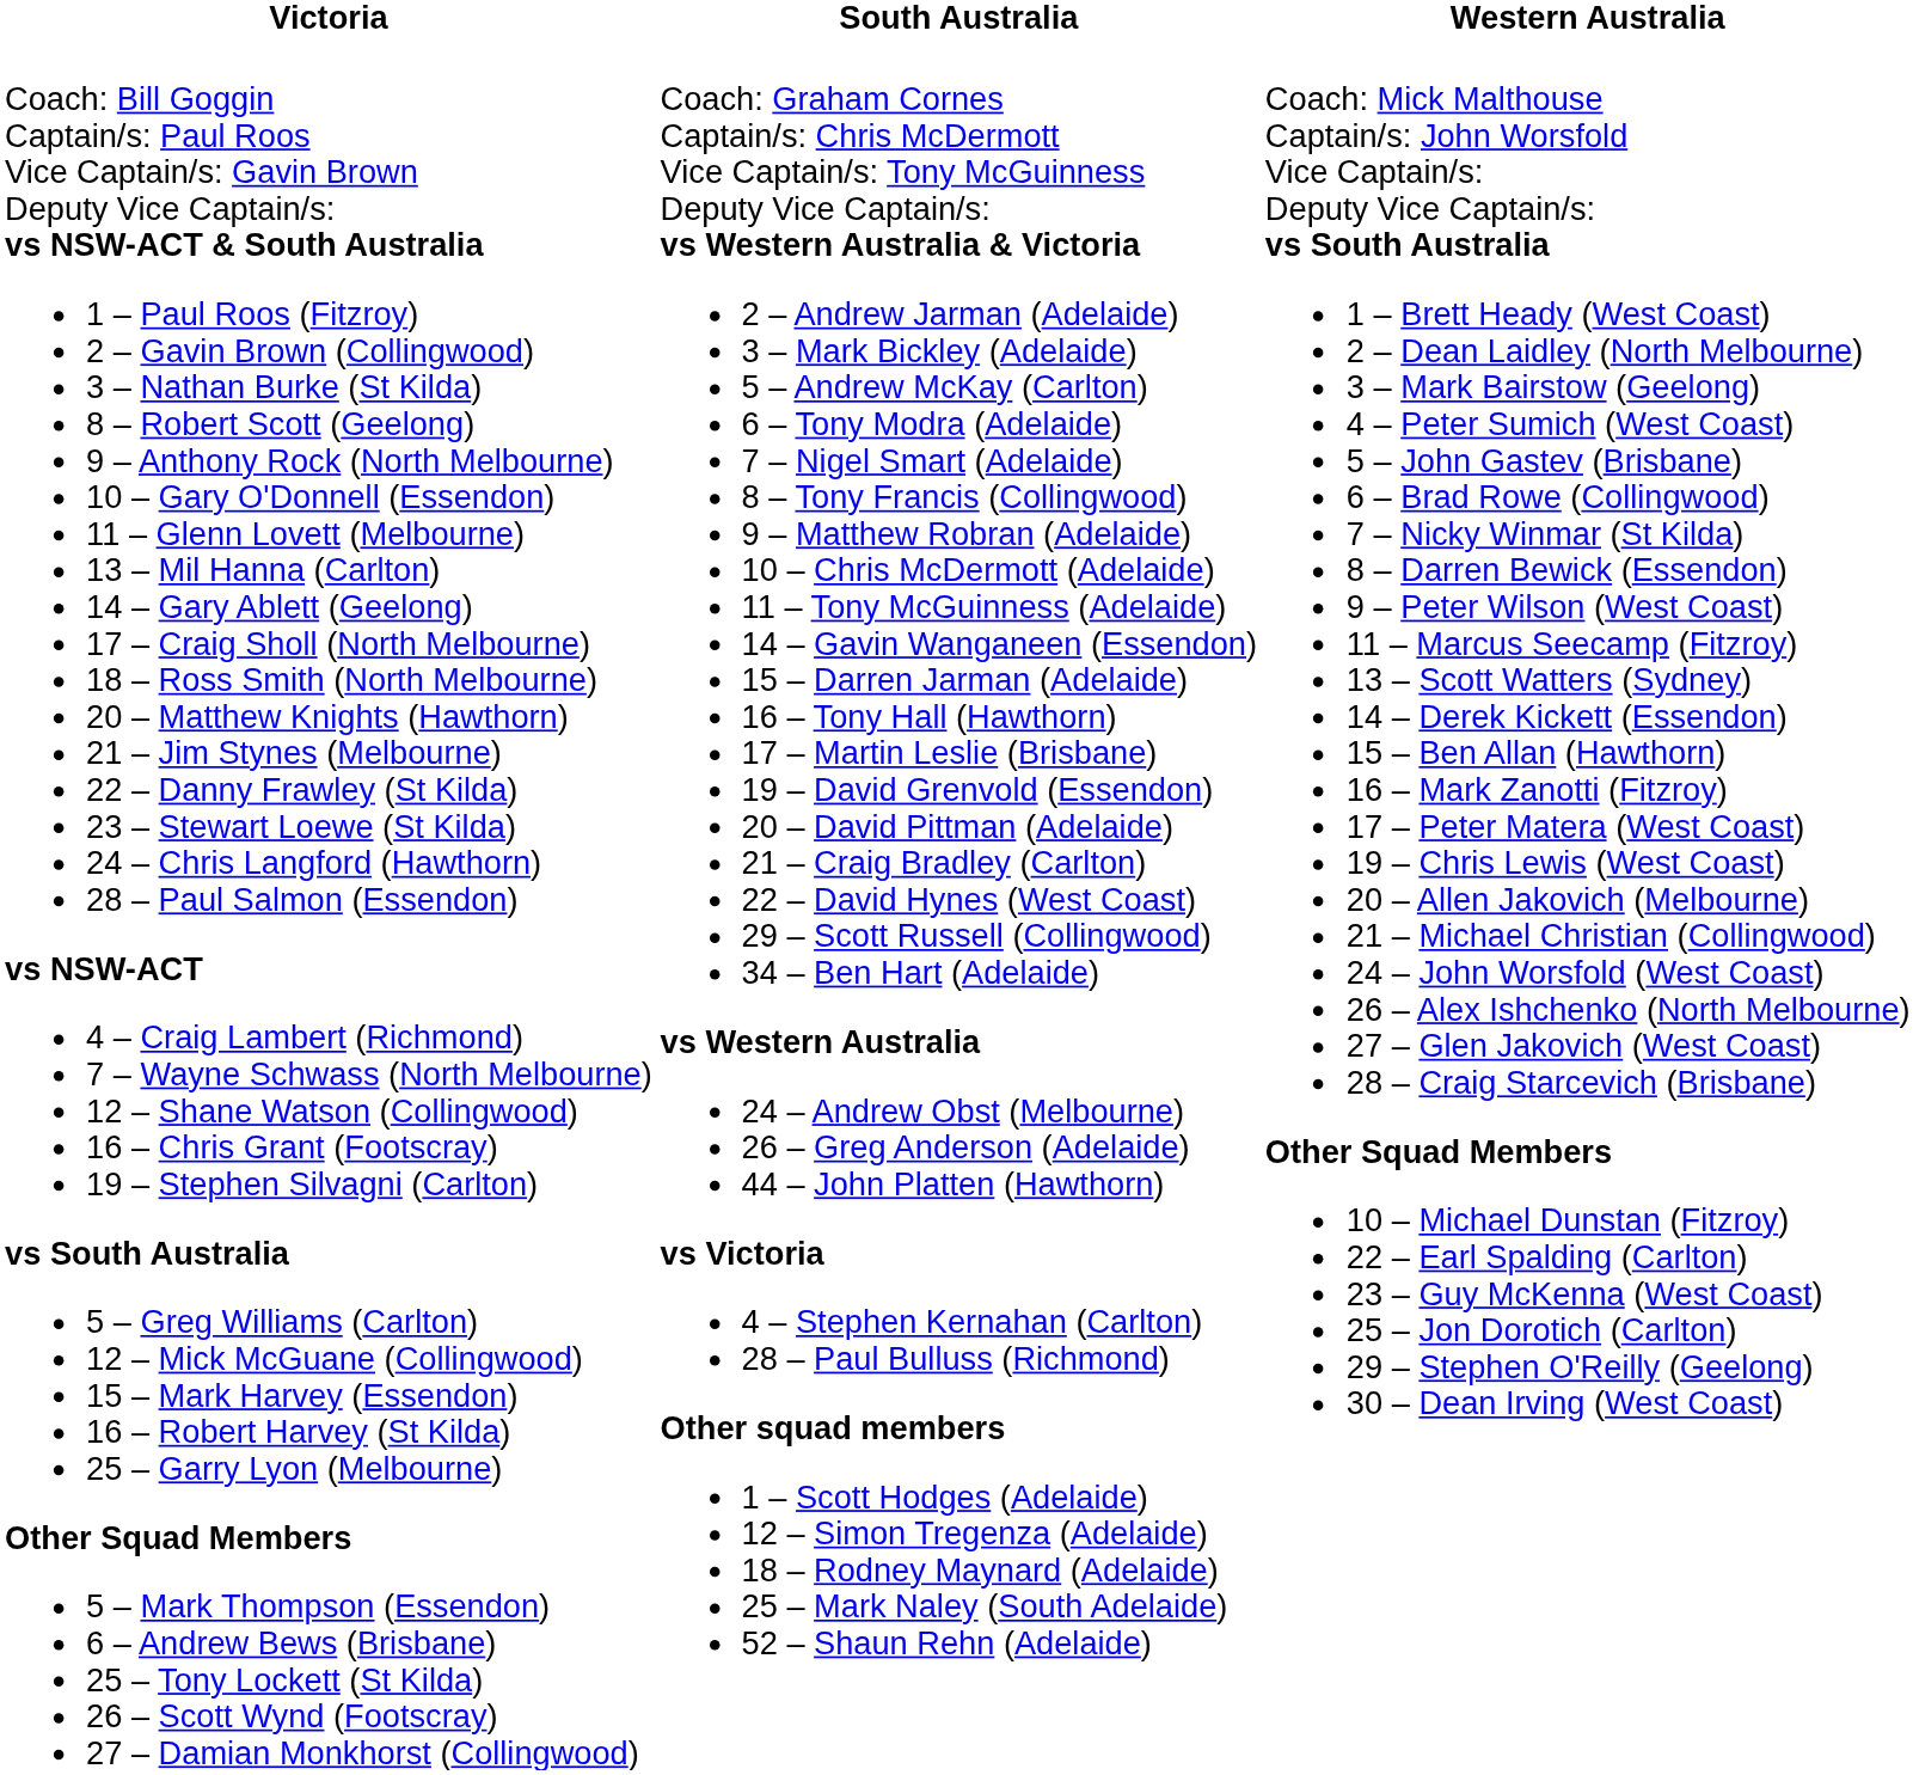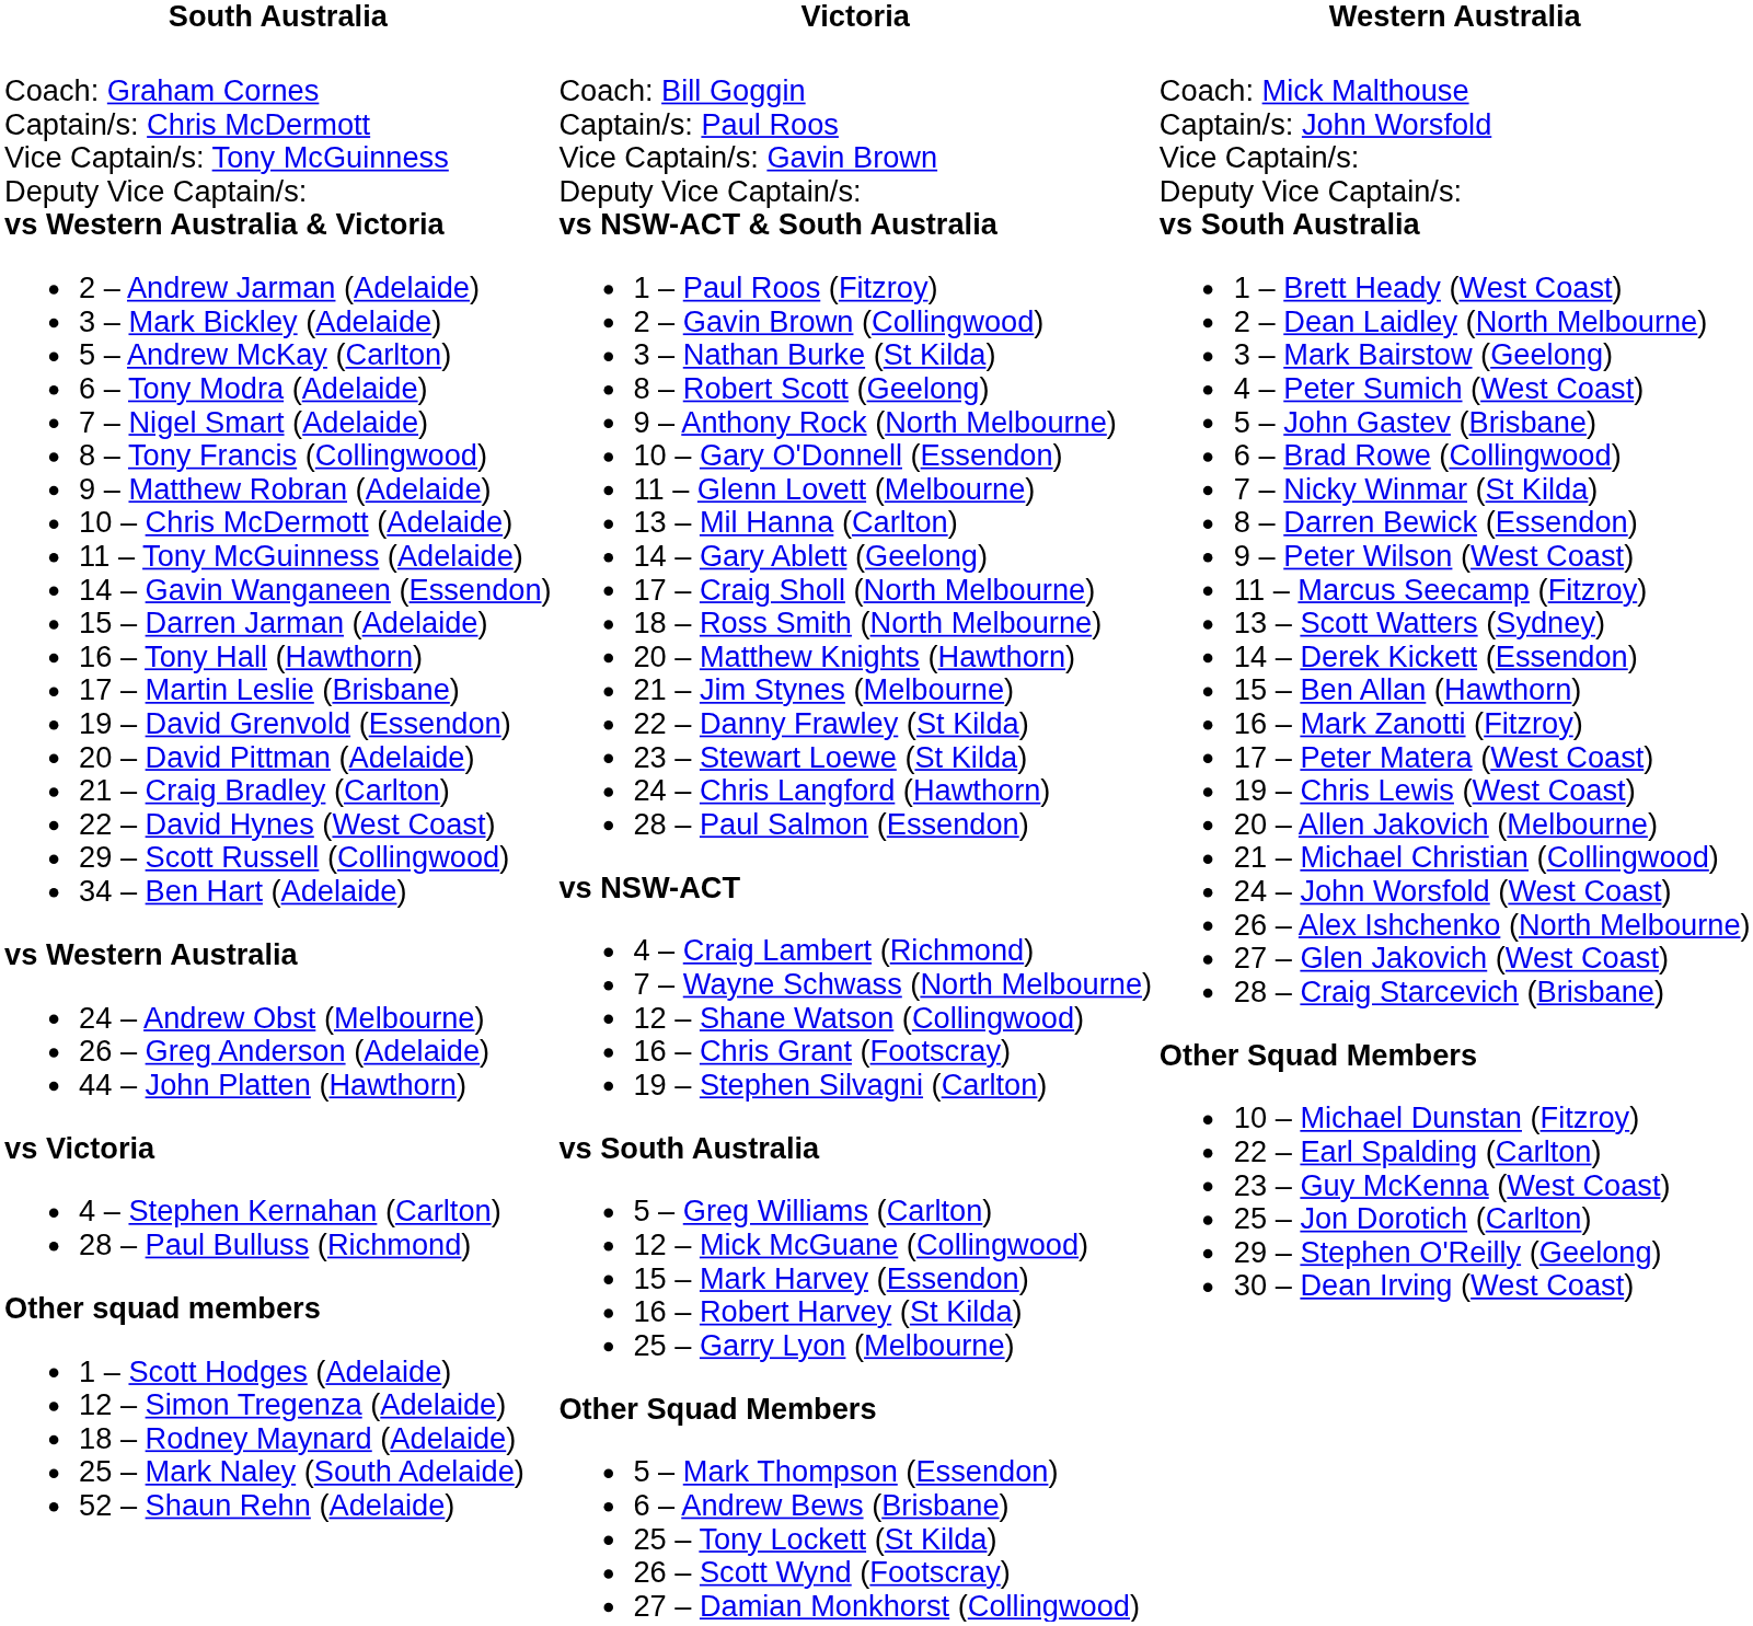columns swapped: South Australia <-> Victoria
